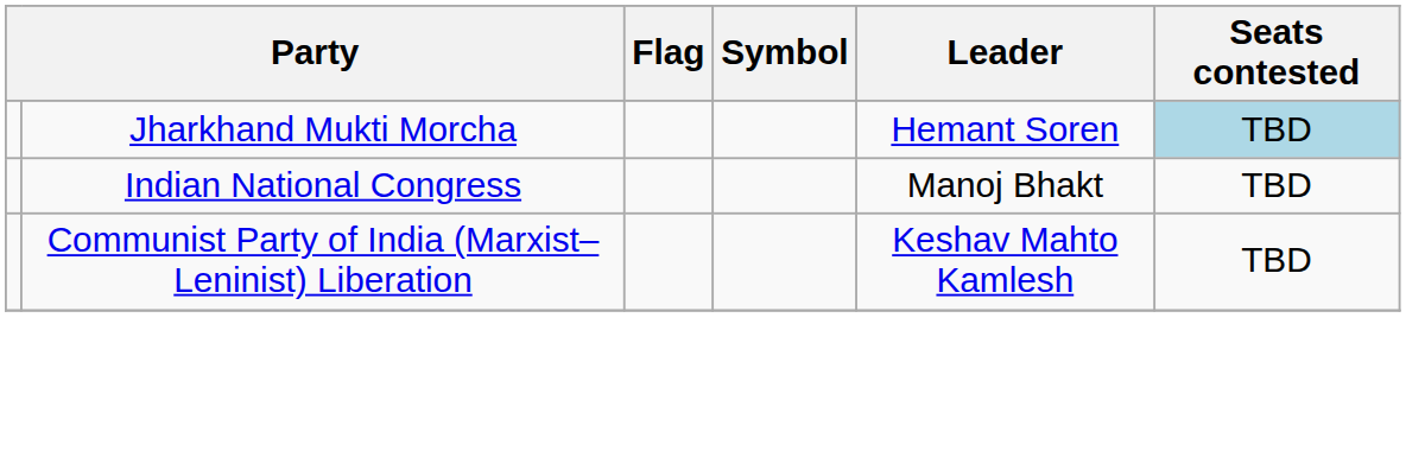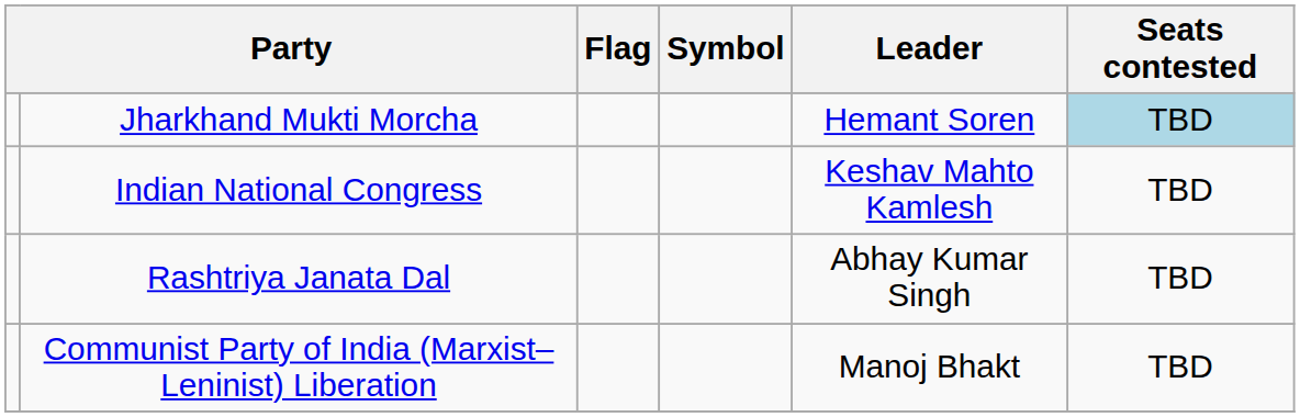Indian National Congress | Leader: Manoj Bhakt -> Keshav Mahto Kamlesh
+ row: Rashtriya Janata Dal | Abhay Kumar Singh | TBD
Communist Party of India (Marxist–Leninist) Liberation | Leader: Keshav Mahto Kamlesh -> Manoj Bhakt
